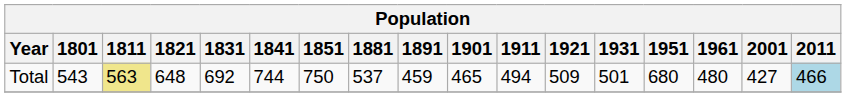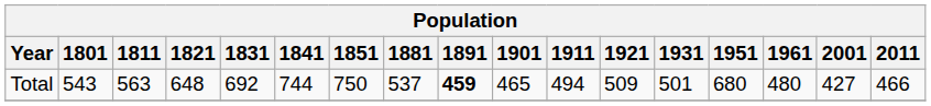row 3 | 1811: khaki background -> no background
row 3 | 1891: normal -> bold
row 3 | 2011: lightblue background -> no background
